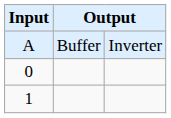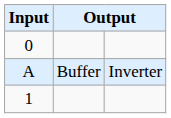rows swapped: A <-> 0
